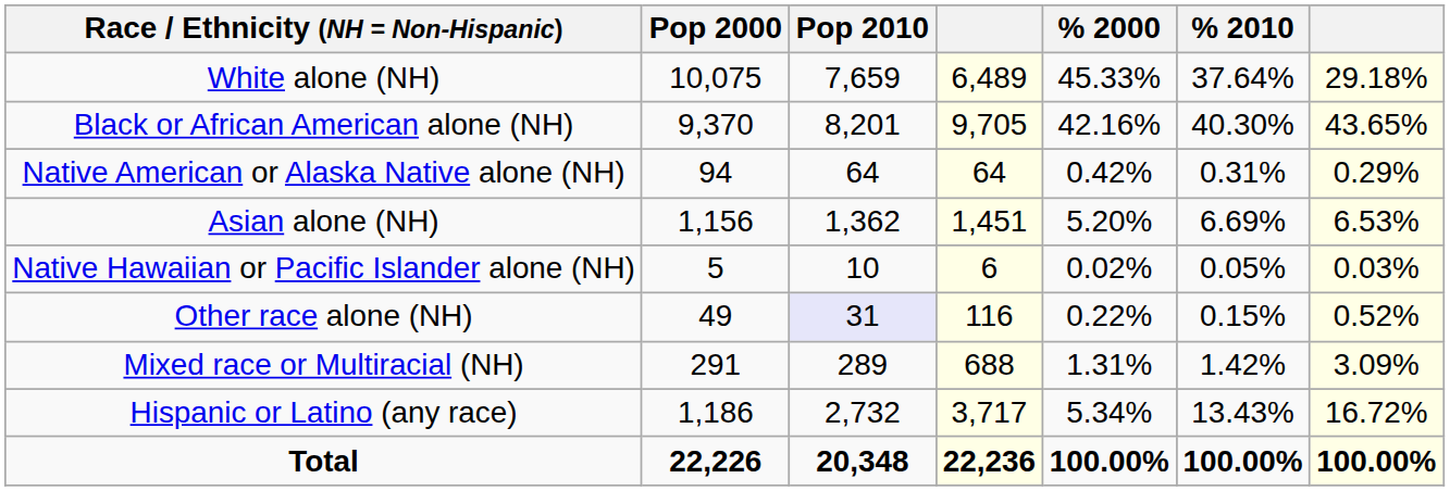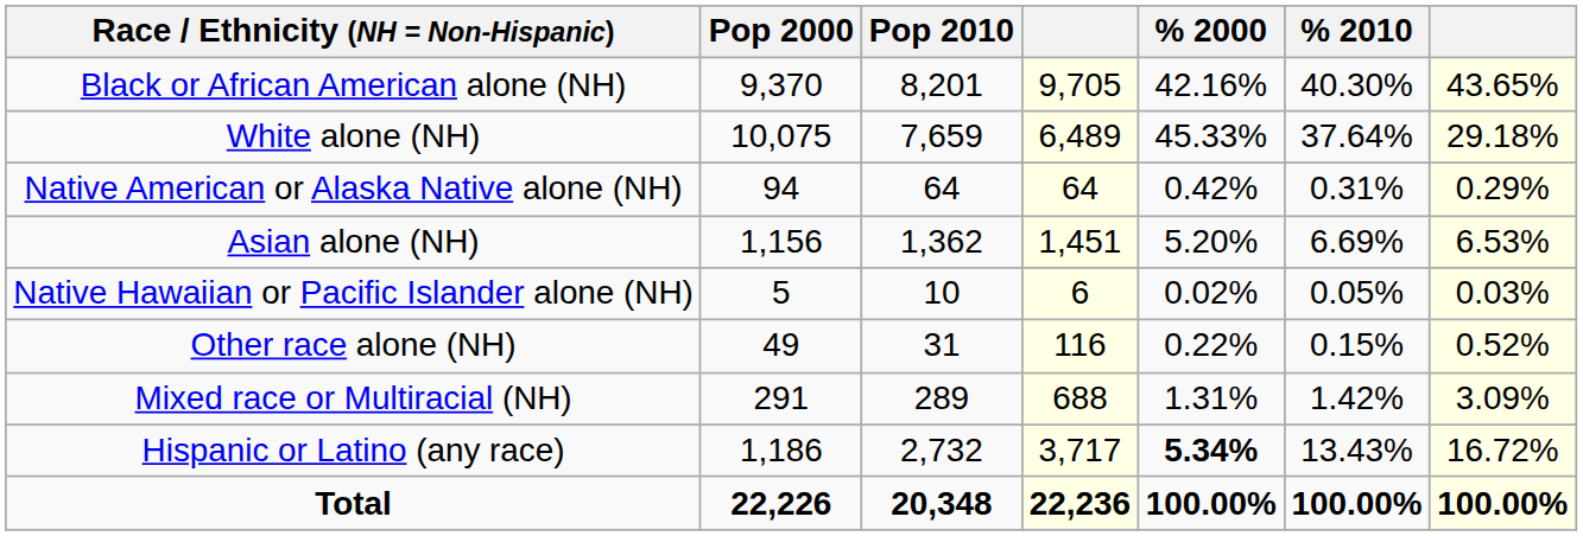rows swapped: White alone (NH) <-> Black or African American alone (NH)
Other race alone (NH) | Pop 2010: lavender background -> no background
Hispanic or Latino (any race) | % 2000: normal -> bold
